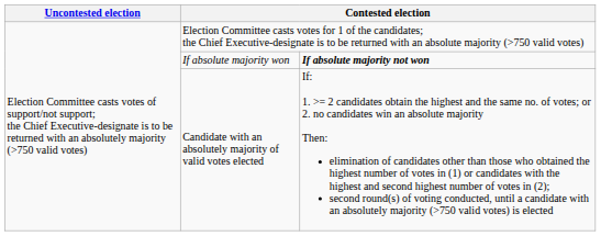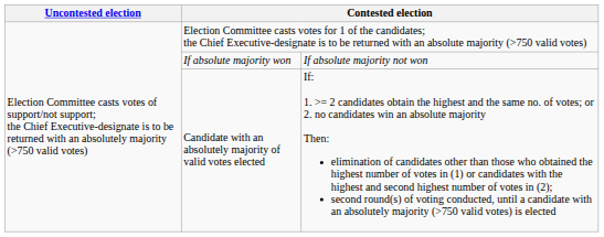If absolute majority won | column 3: bold -> normal
